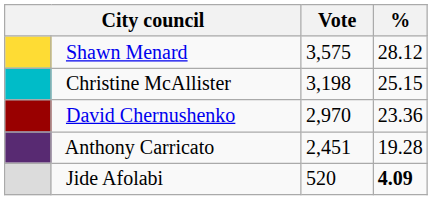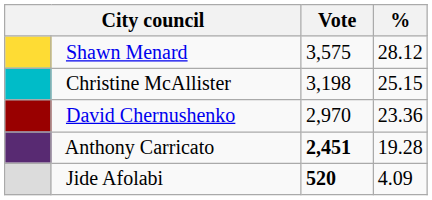Anthony Carricato | Vote: normal -> bold
Jide Afolabi | Vote: normal -> bold
Jide Afolabi | %: bold -> normal
